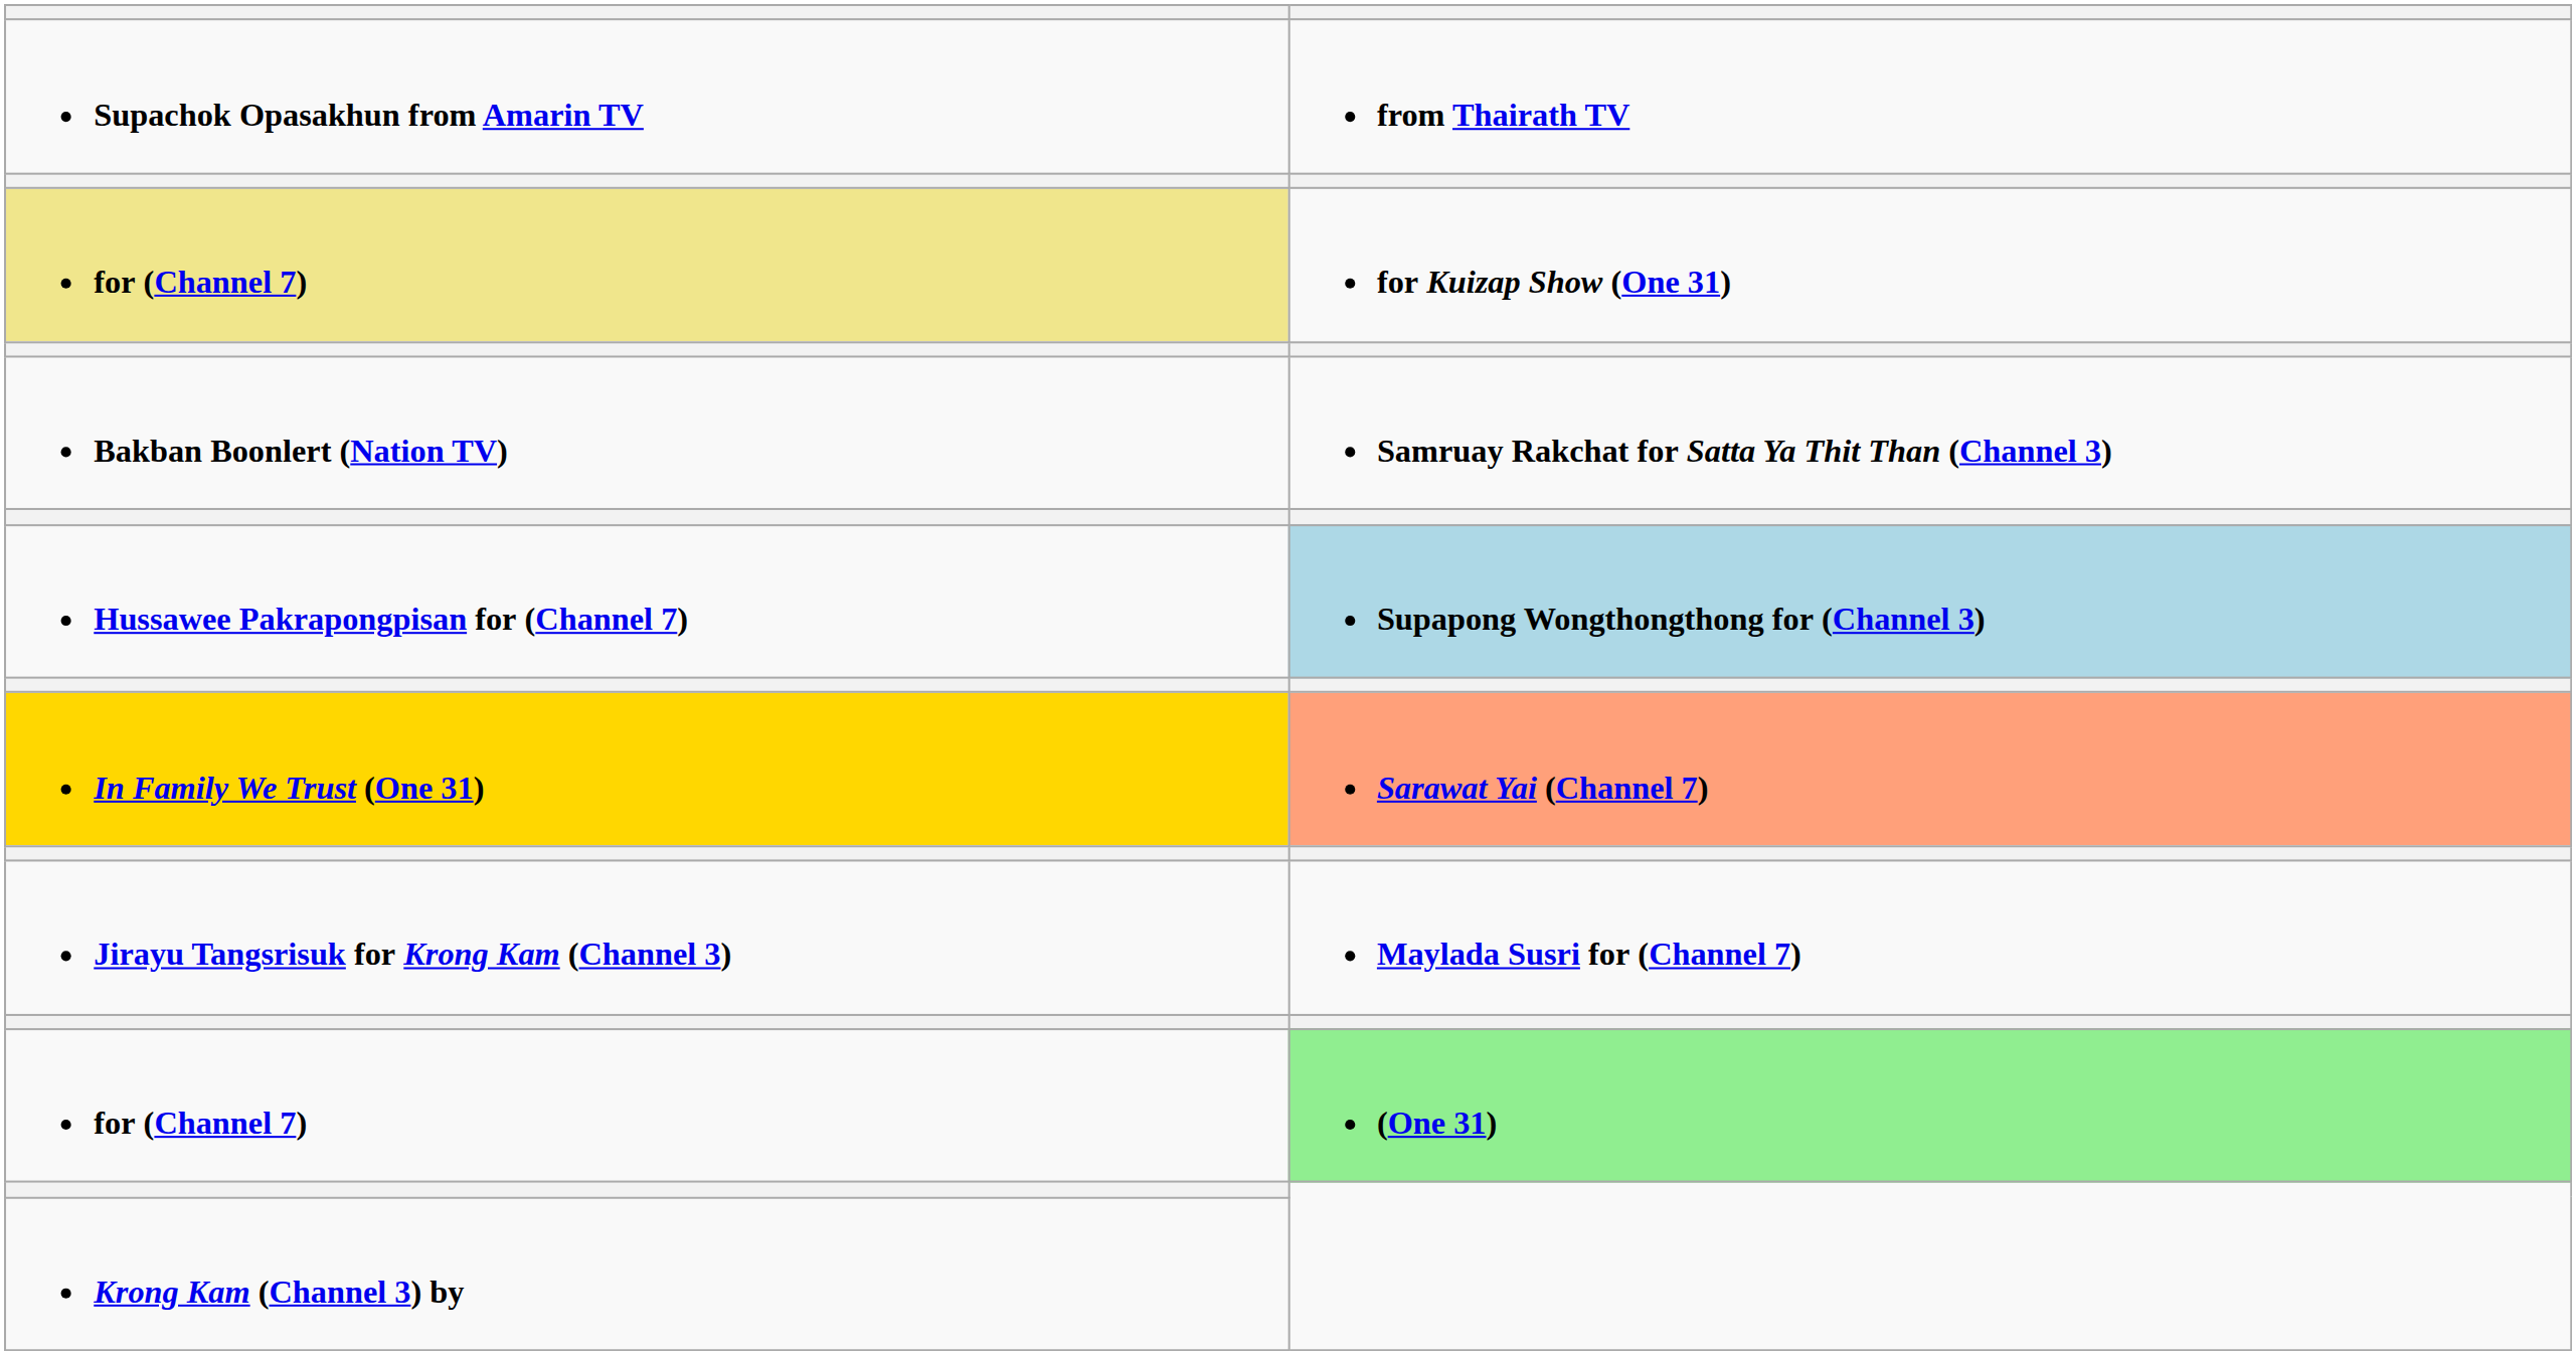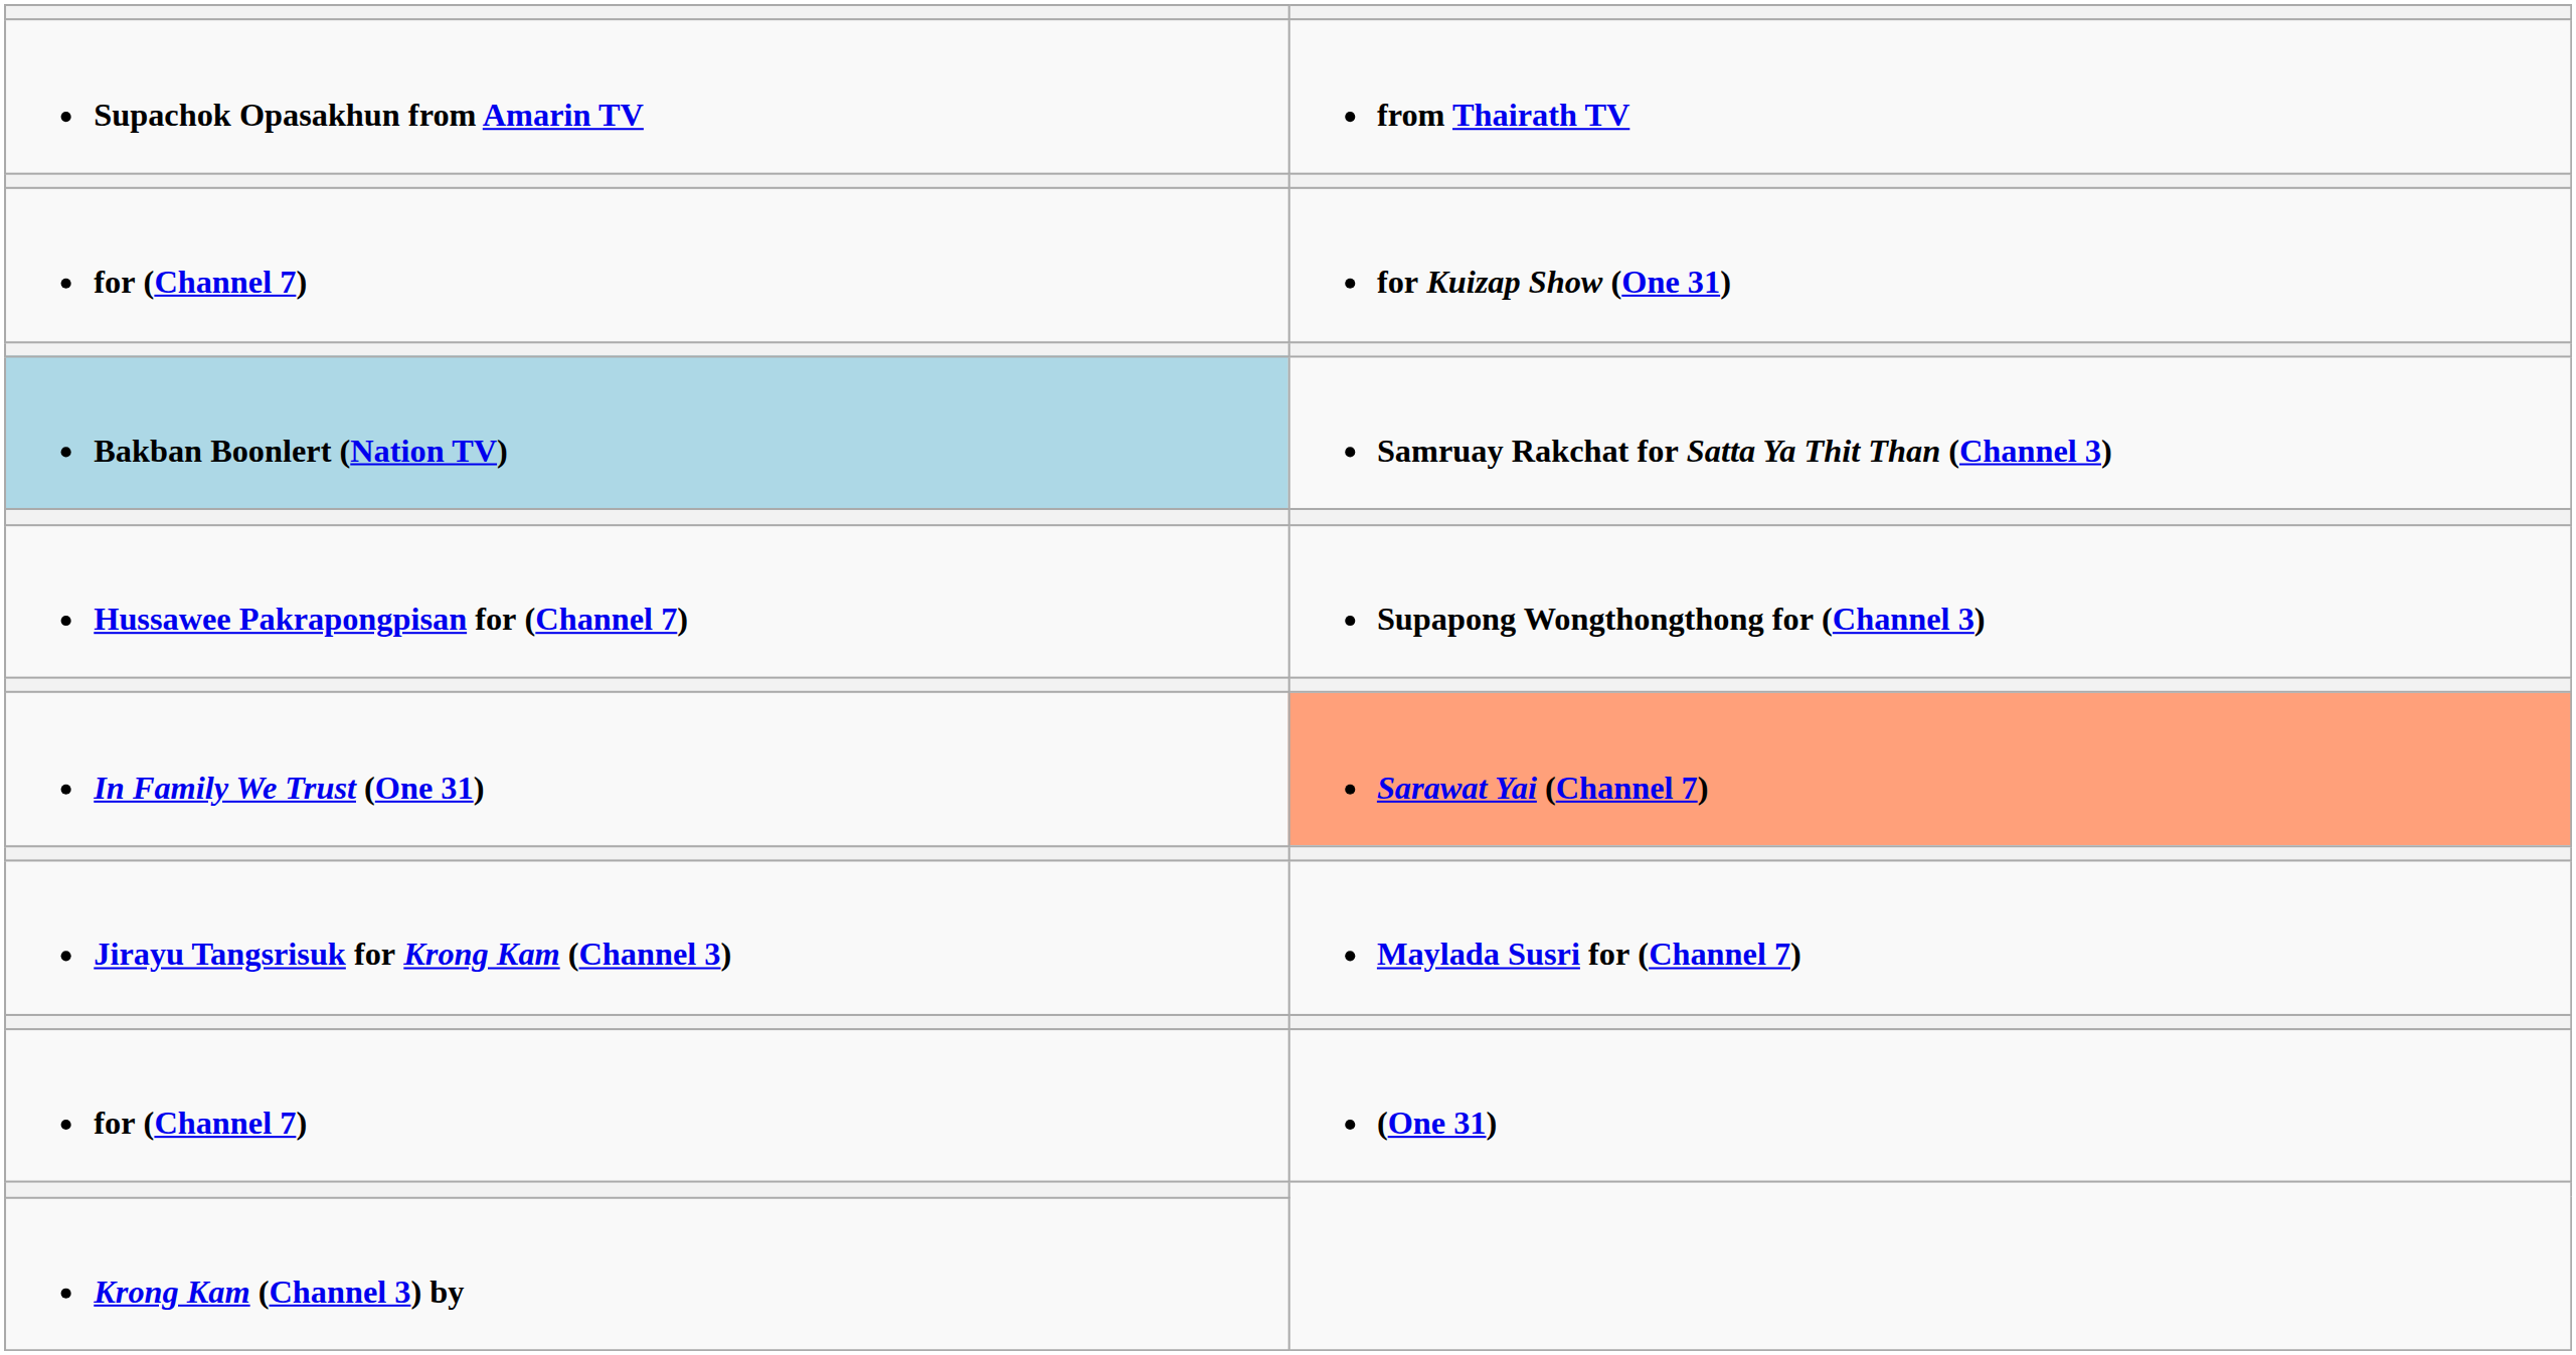row 4 | column 1: khaki background -> no background
row 6 | column 1: no background -> lightblue background
row 8 | column 2: lightblue background -> no background
row 10 | column 1: gold background -> no background
row 14 | column 2: lightgreen background -> no background
